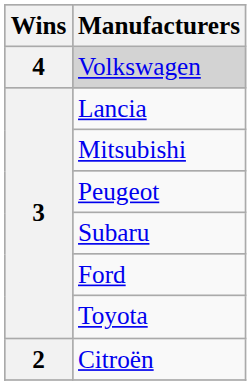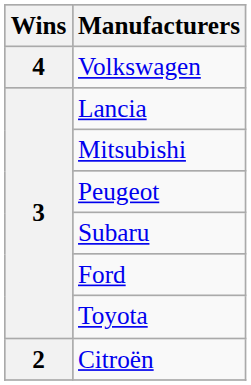Volkswagen | Manufacturers: lightgrey background -> no background
